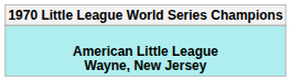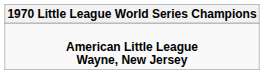row 2 | column 1: paleturquoise background -> no background
